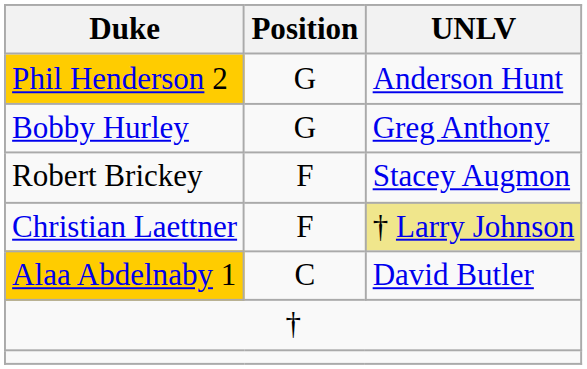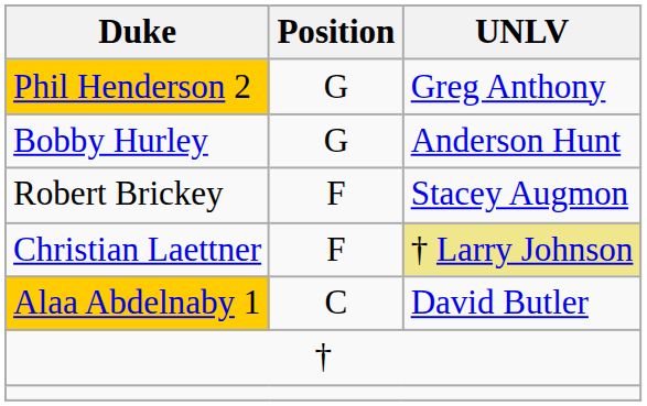Phil Henderson 2 | UNLV: Anderson Hunt -> Greg Anthony
Bobby Hurley | UNLV: Greg Anthony -> Anderson Hunt
